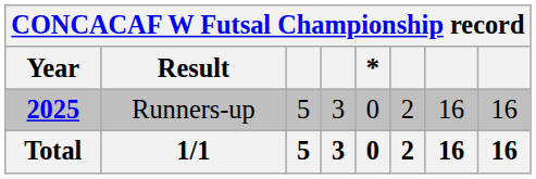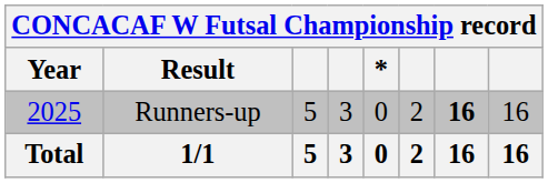Runners-up | Year: bold -> normal
Runners-up | column 7: normal -> bold
